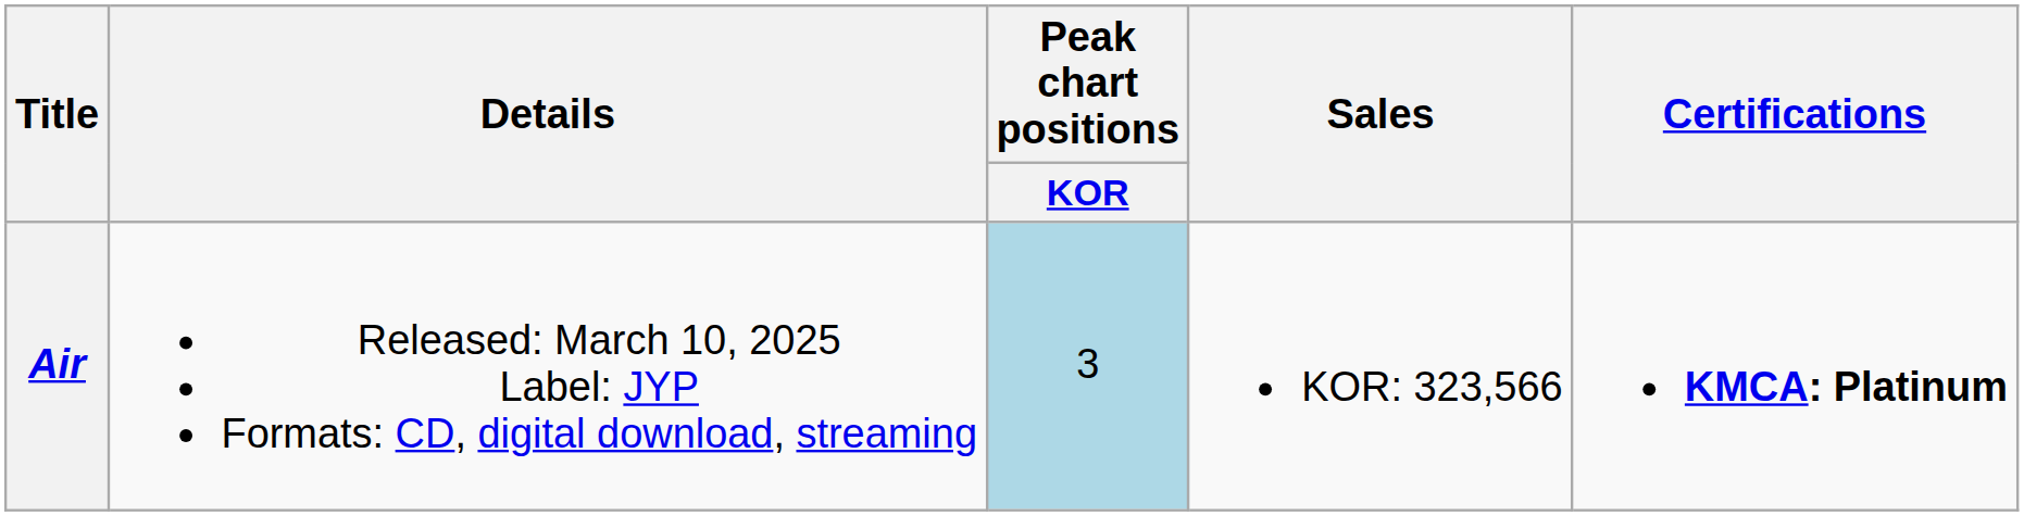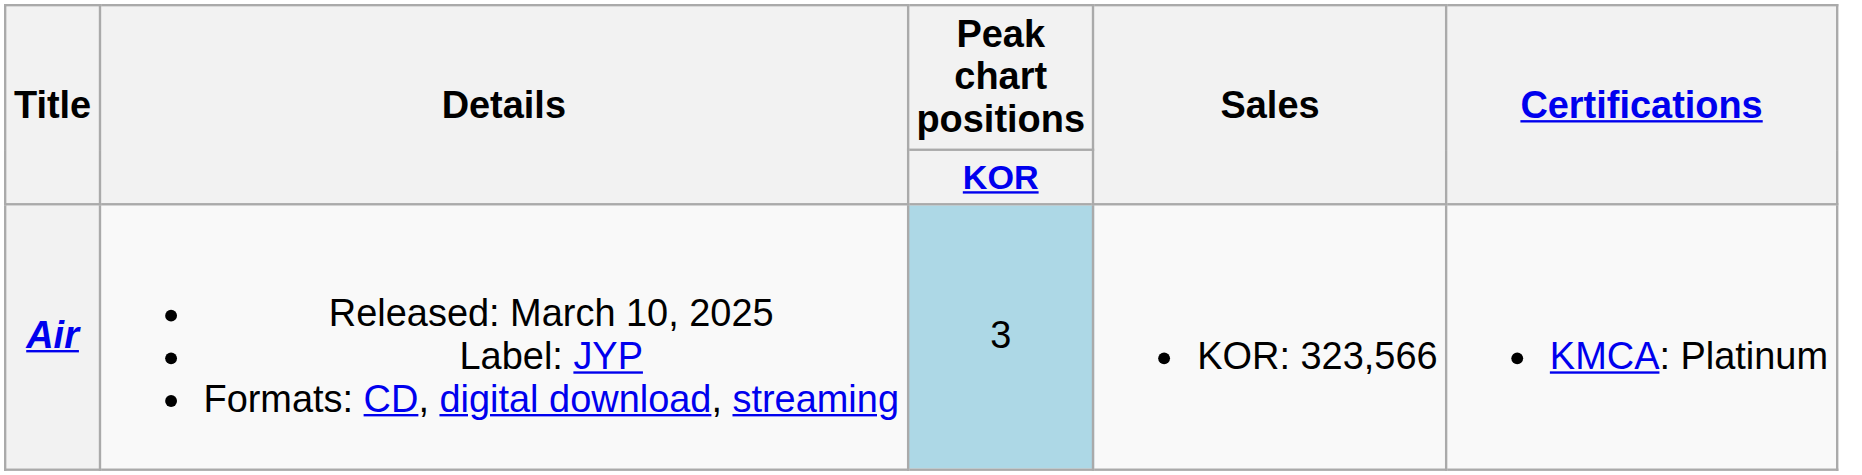Air | Certifications: bold -> normal
